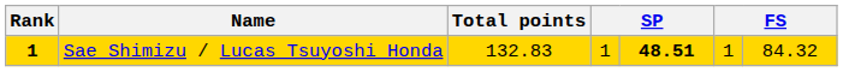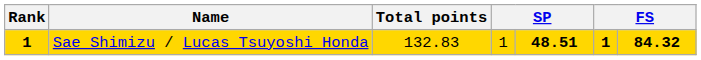Sae Shimizu / Lucas Tsuyoshi Honda | column 6: normal -> bold
Sae Shimizu / Lucas Tsuyoshi Honda | column 7: normal -> bold
